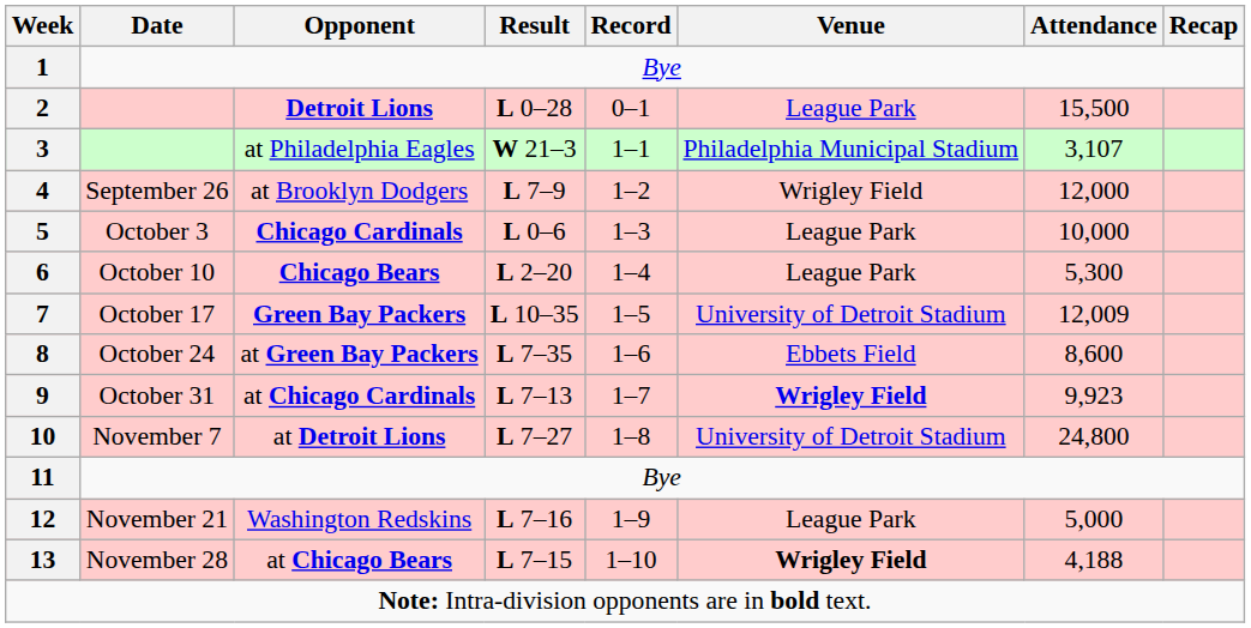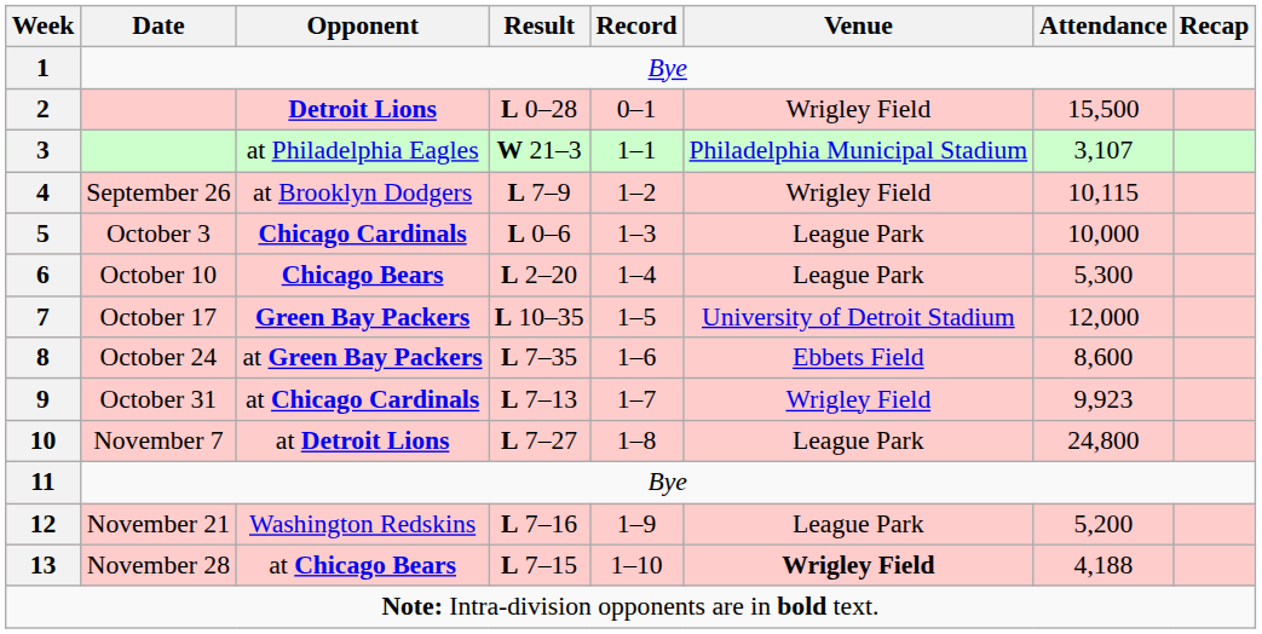2 | Venue: League Park -> Wrigley Field
4 | Attendance: 12,000 -> 10,115
7 | Attendance: 12,009 -> 12,000
9 | Venue: bold -> normal
10 | Venue: University of Detroit Stadium -> League Park
12 | Attendance: 5,000 -> 5,200
